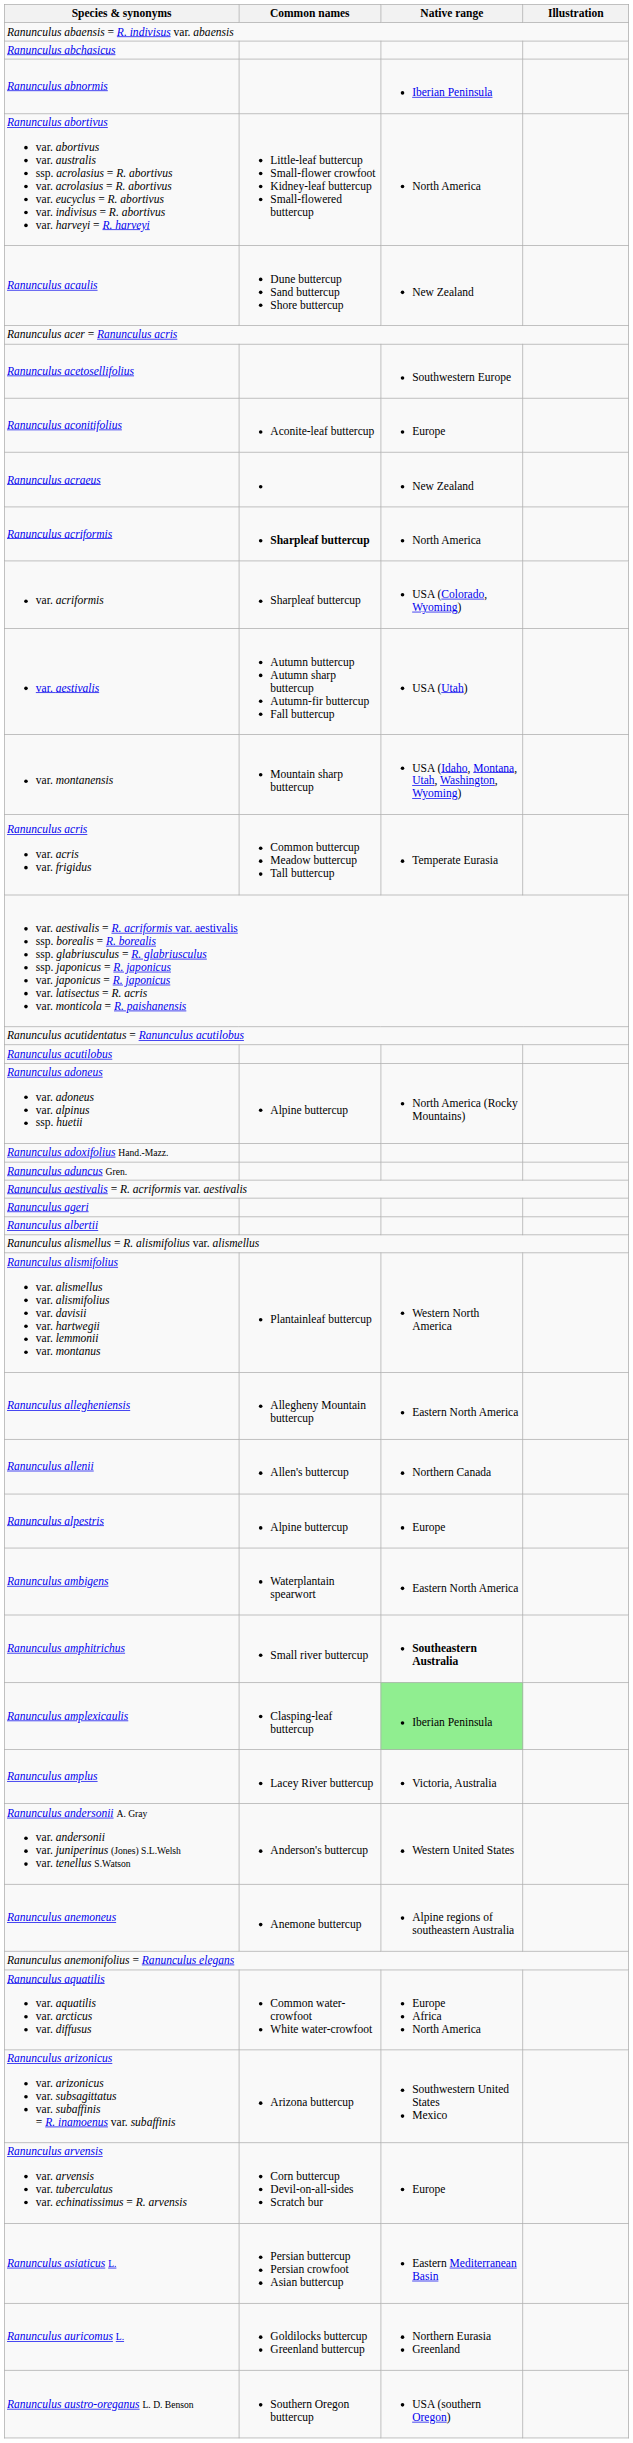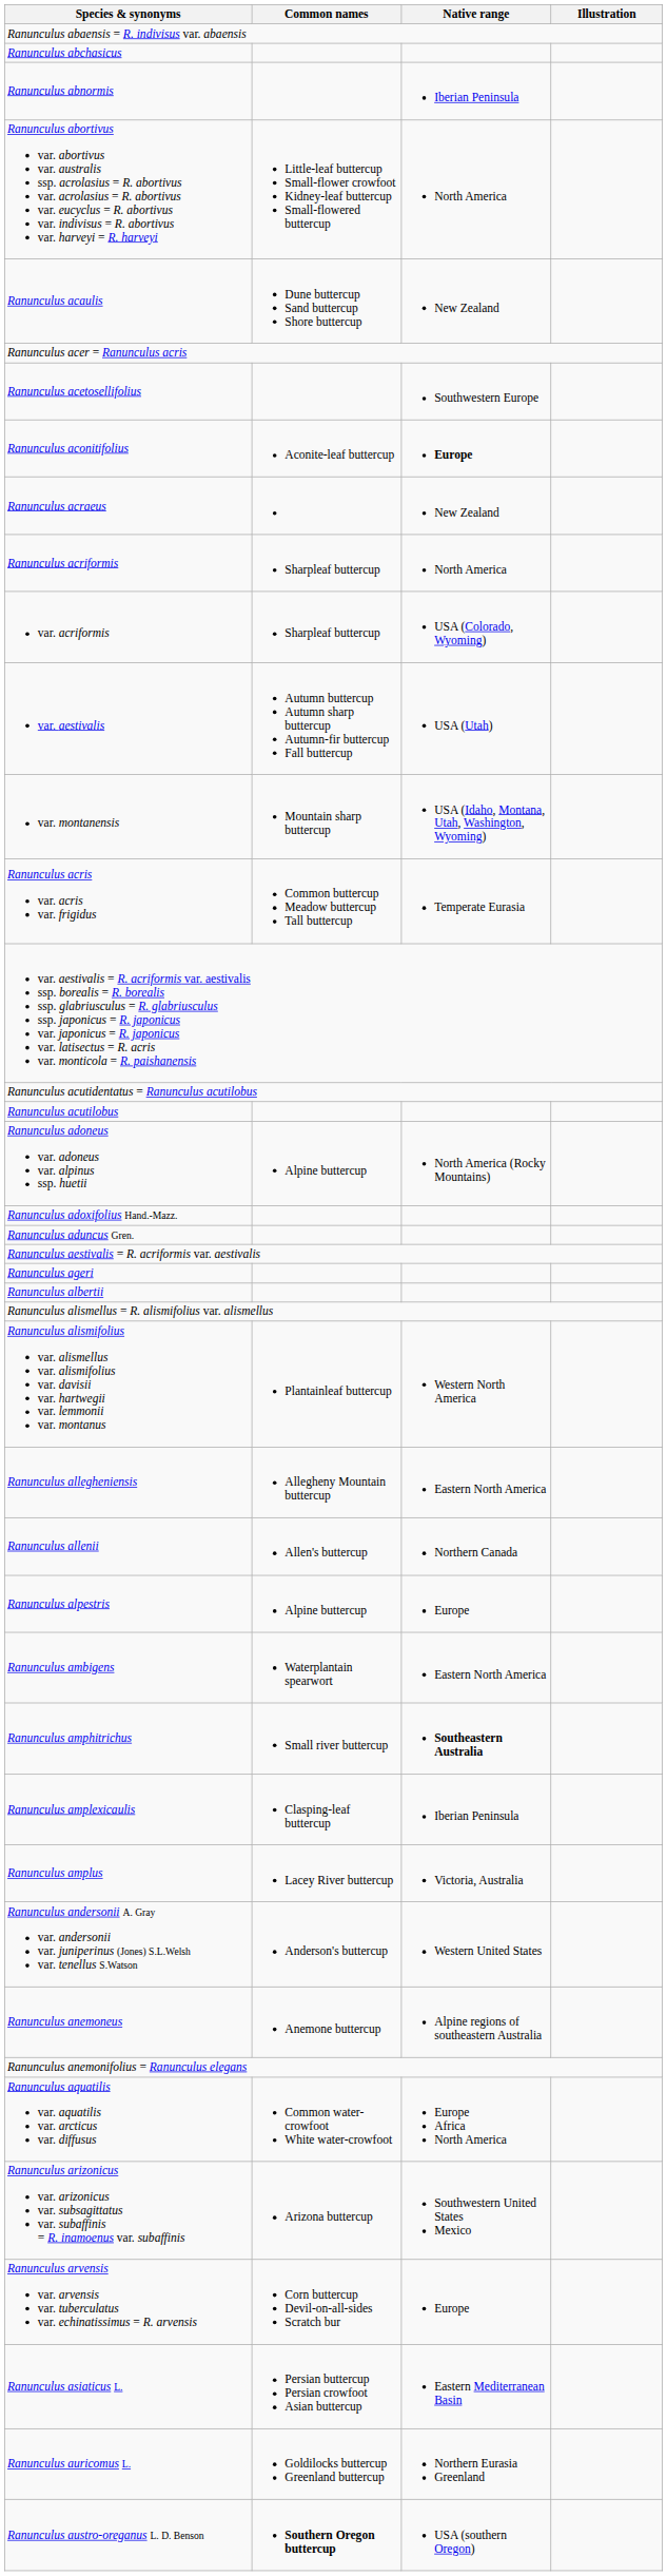Ranunculus aconitifolius | Native range: normal -> bold
Ranunculus acriformis | Common names: bold -> normal
Ranunculus amplexicaulis | Native range: lightgreen background -> no background
Ranunculus austro-oreganus L. D. Benson | Common names: normal -> bold
